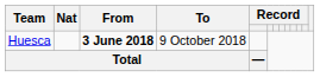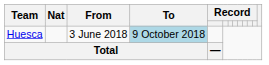Huesca | From: bold -> normal
Huesca | To: no background -> lightblue background
